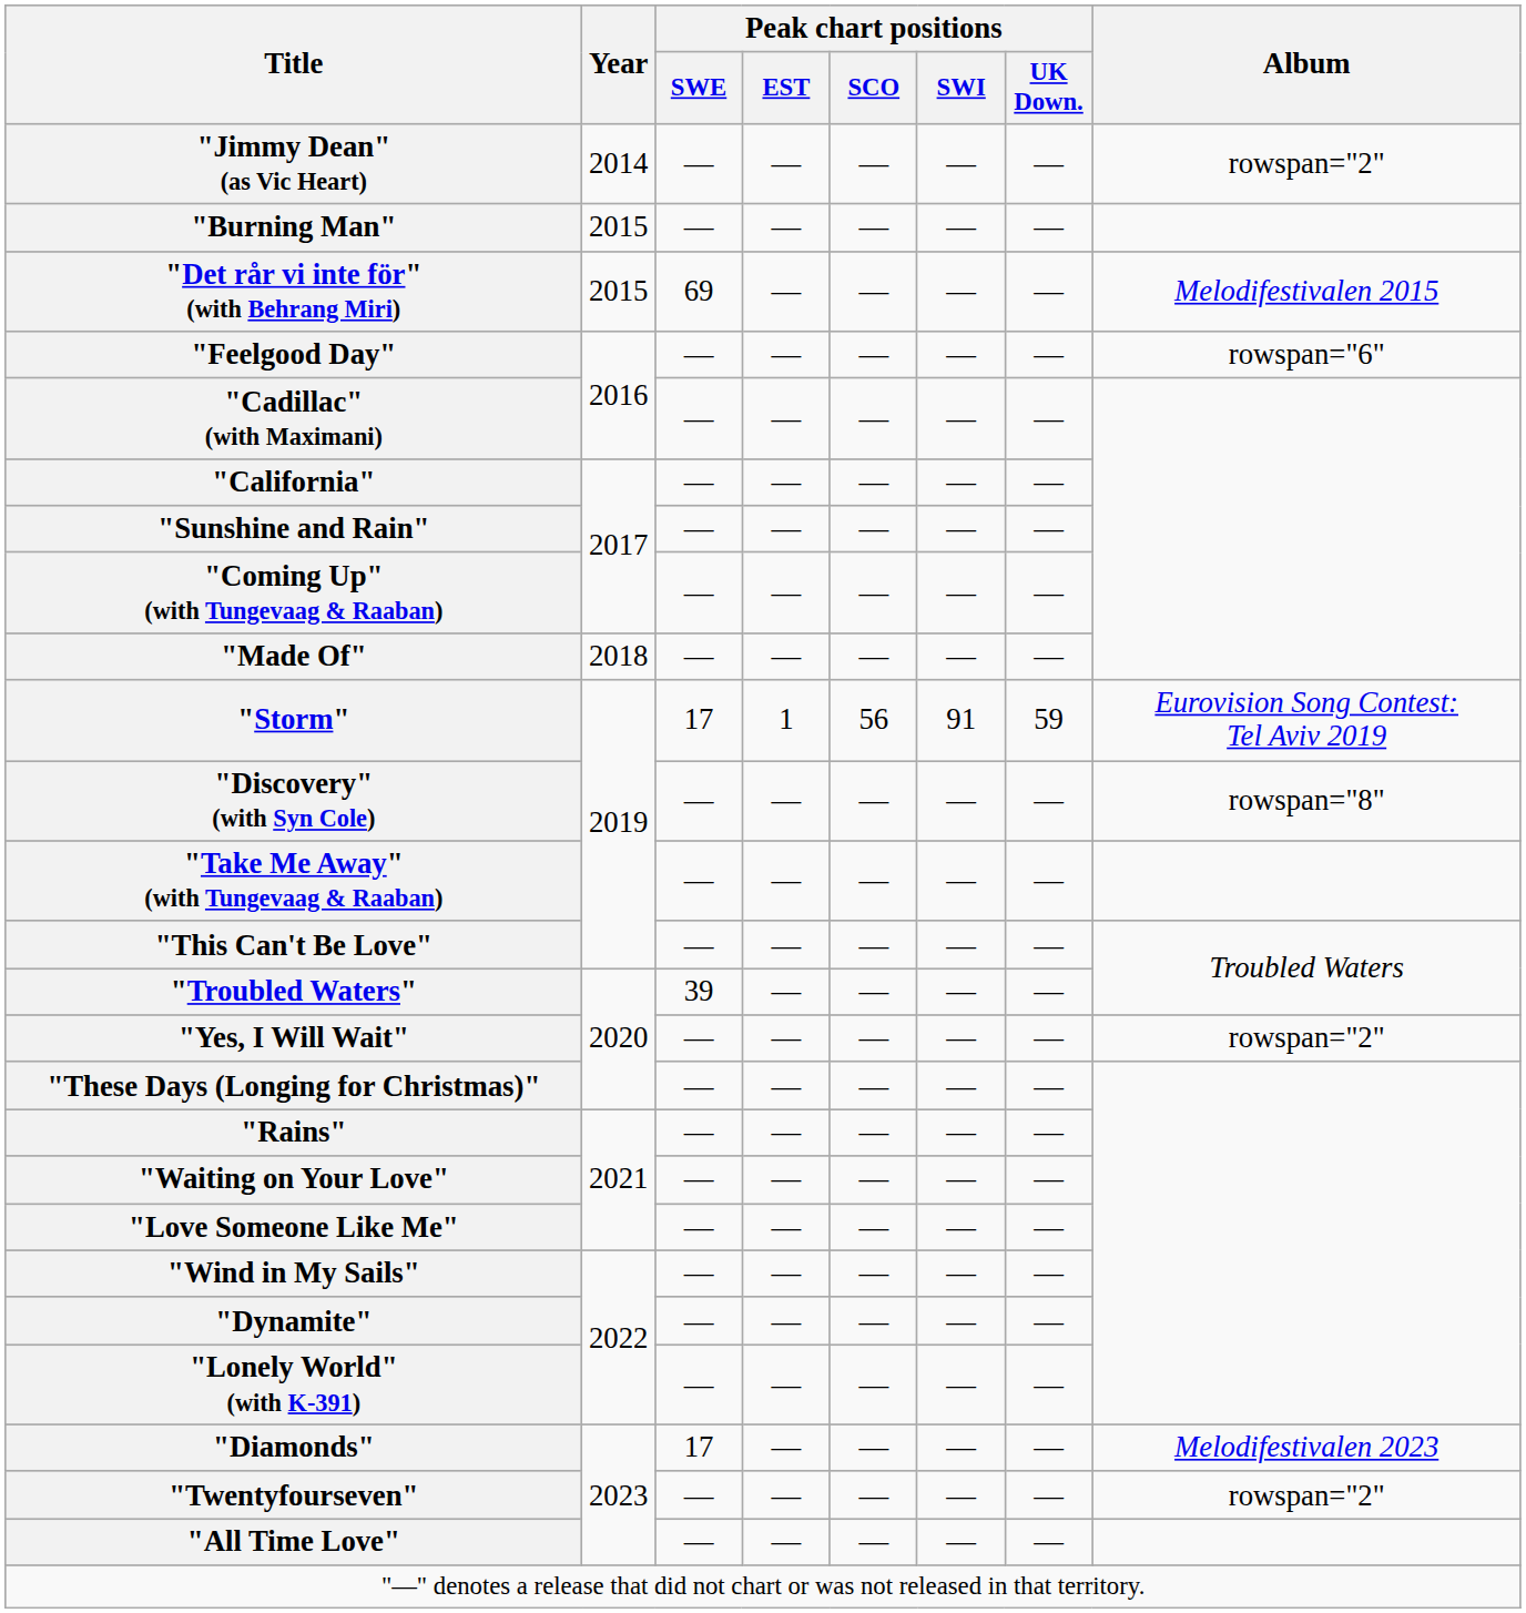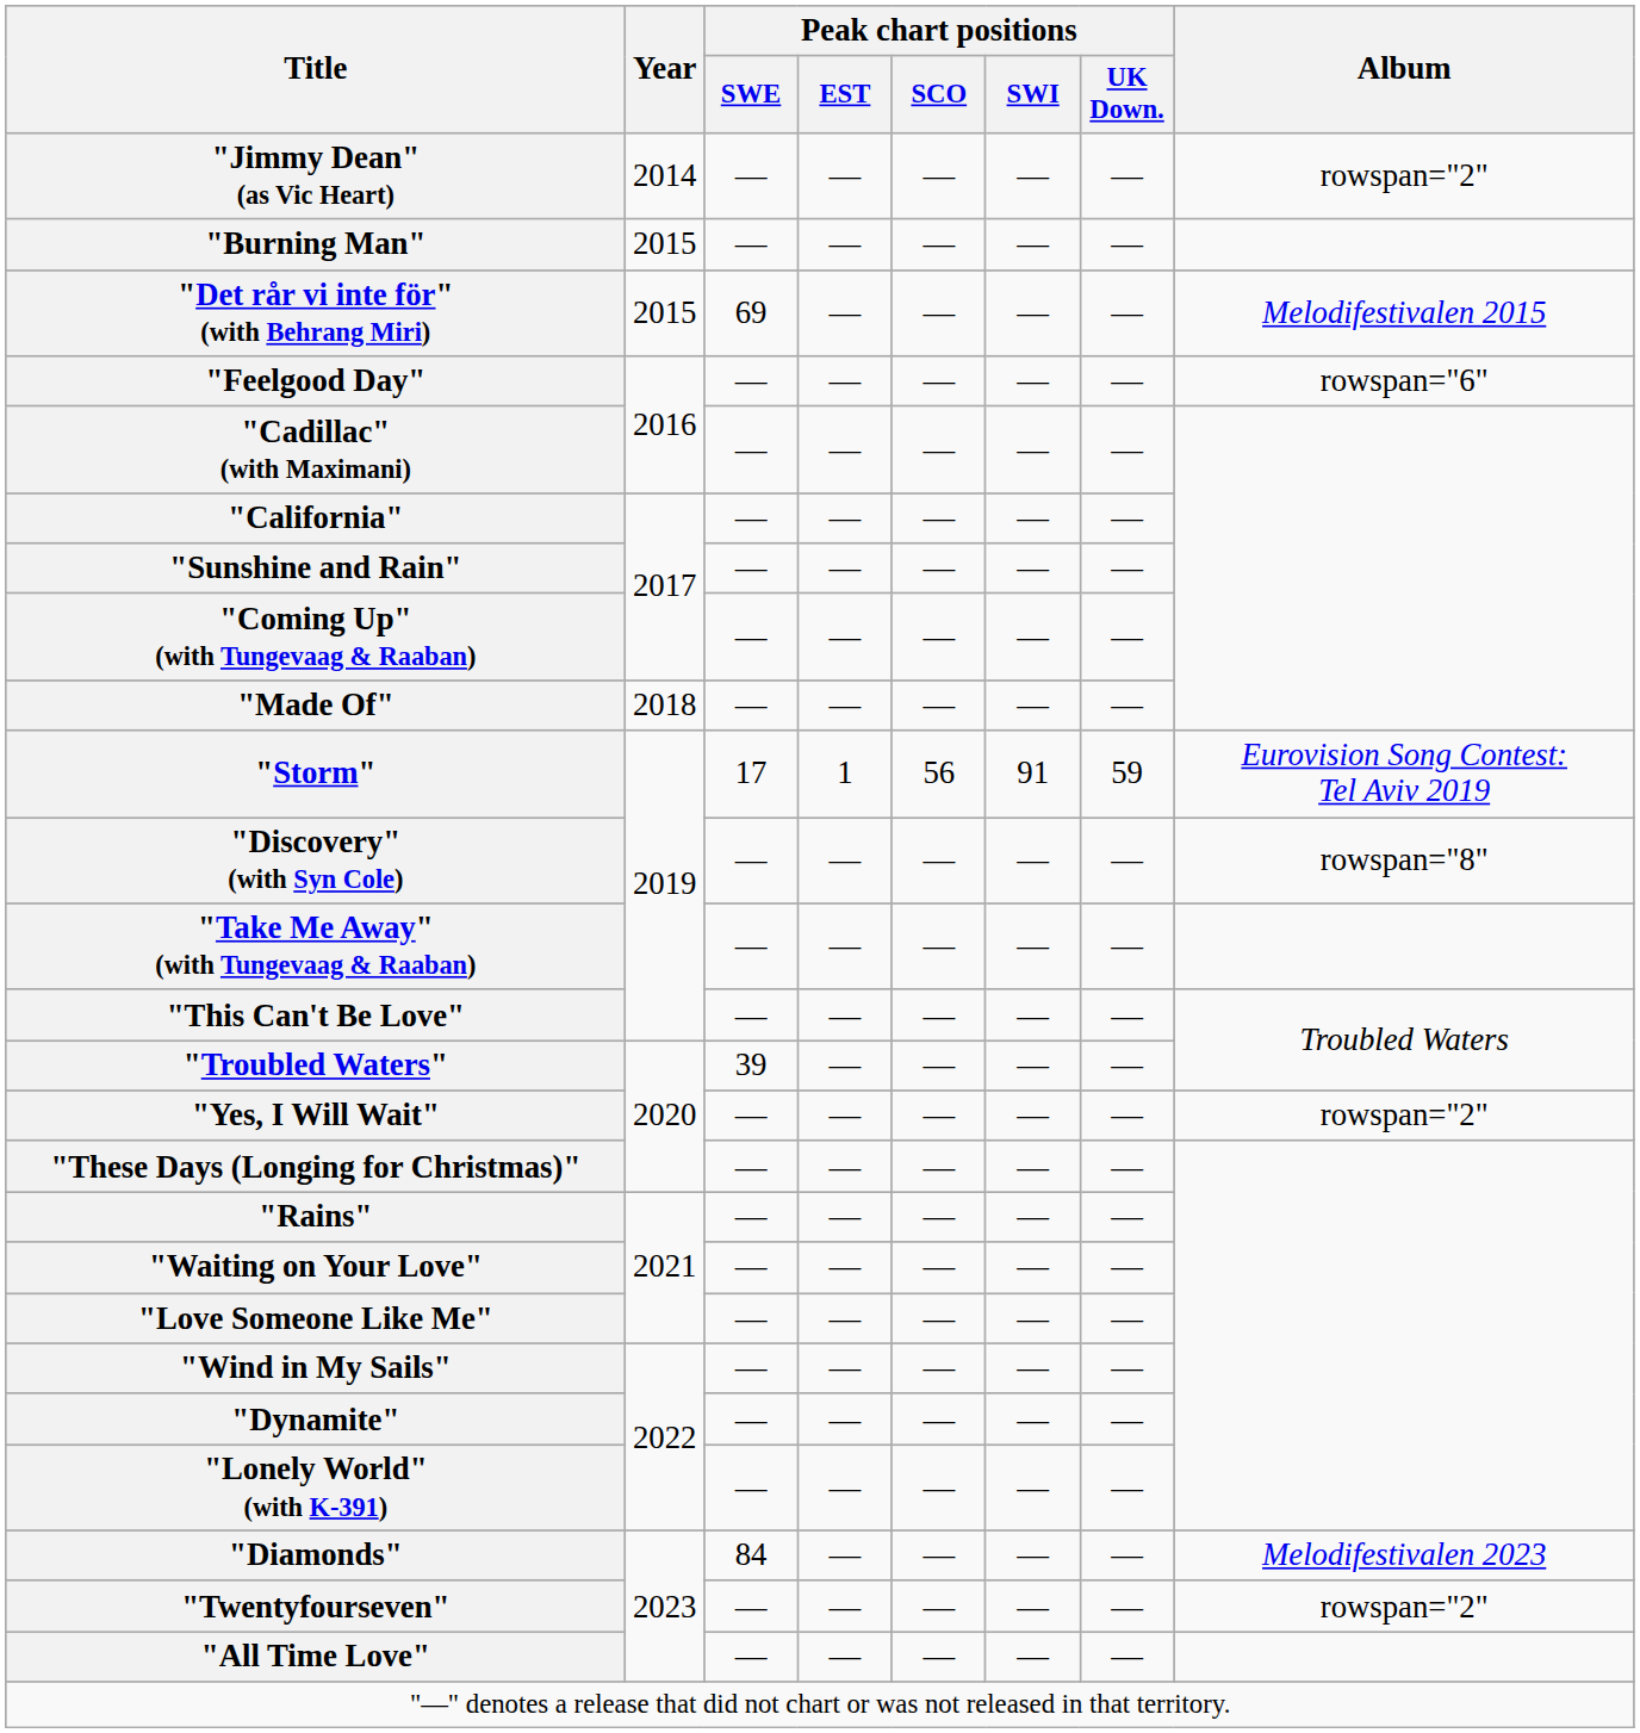"Diamonds" | Peak chart positions / SWE: 17 -> 84
